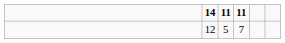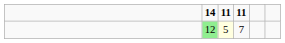row 2 | 14: no background -> lightgreen background
row 2 | column 3: no background -> lightyellow background
